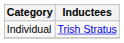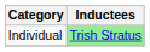Individual | Inductees: no background -> lightgreen background
